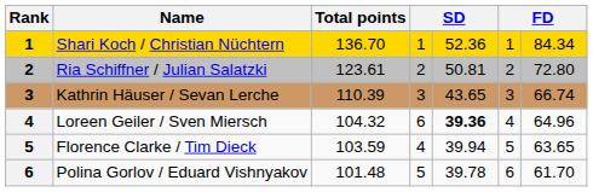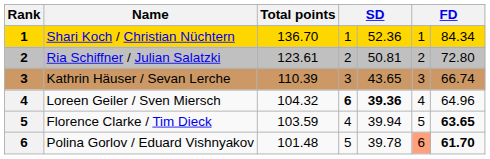Loreen Geiler / Sven Miersch | column 4: normal -> bold
Florence Clarke / Tim Dieck | column 7: normal -> bold
Polina Gorlov / Eduard Vishnyakov | column 6: no background -> lightsalmon background
Polina Gorlov / Eduard Vishnyakov | column 7: normal -> bold
